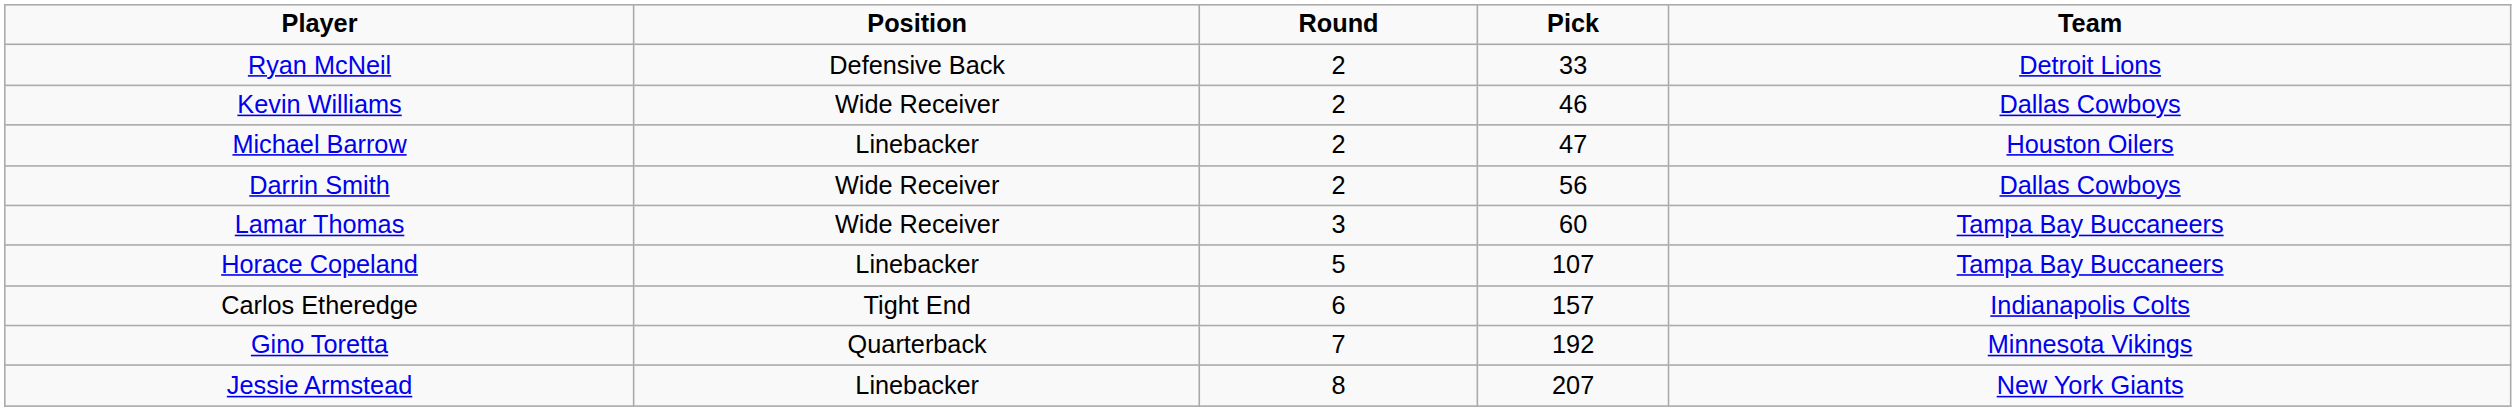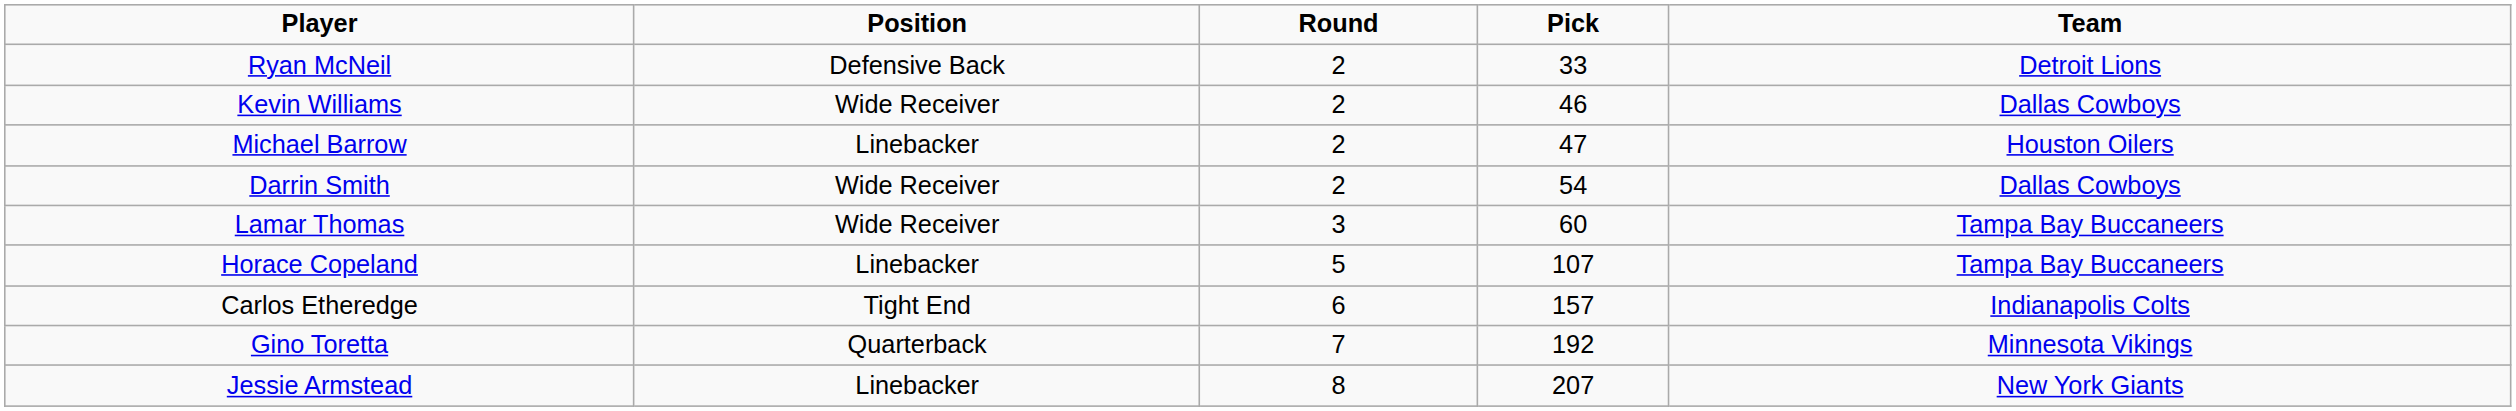Darrin Smith | Pick: 56 -> 54
